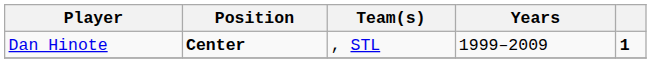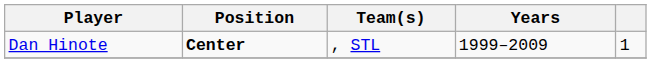Dan Hinote | column 5: bold -> normal
